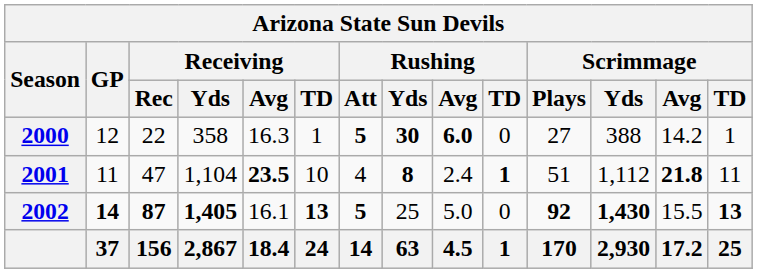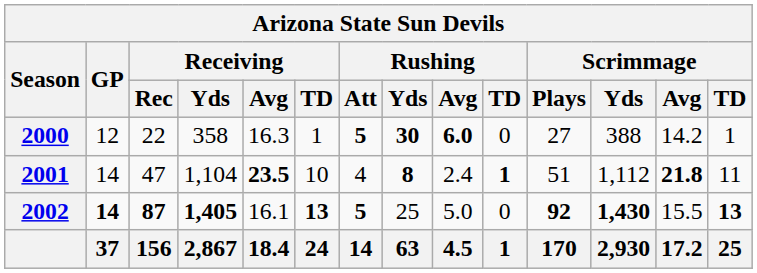2001 | GP: 11 -> 14
